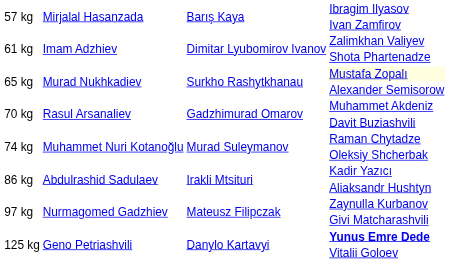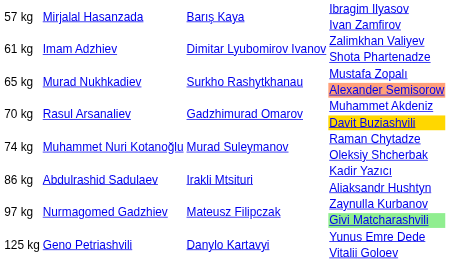Mustafa Zopalı | column 4: lightyellow background -> no background
Alexander Semisorow | column 4: no background -> lightsalmon background
Davit Buziashvili | column 4: no background -> gold background
Givi Matcharashvili | column 4: no background -> lightgreen background
Yunus Emre Dede | column 4: bold -> normal
